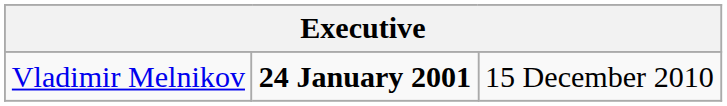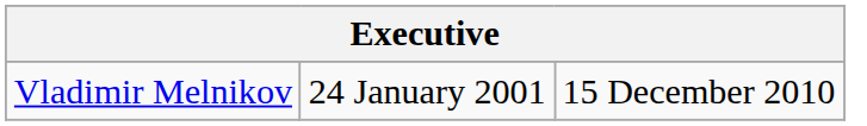Vladimir Melnikov | column 2: bold -> normal
